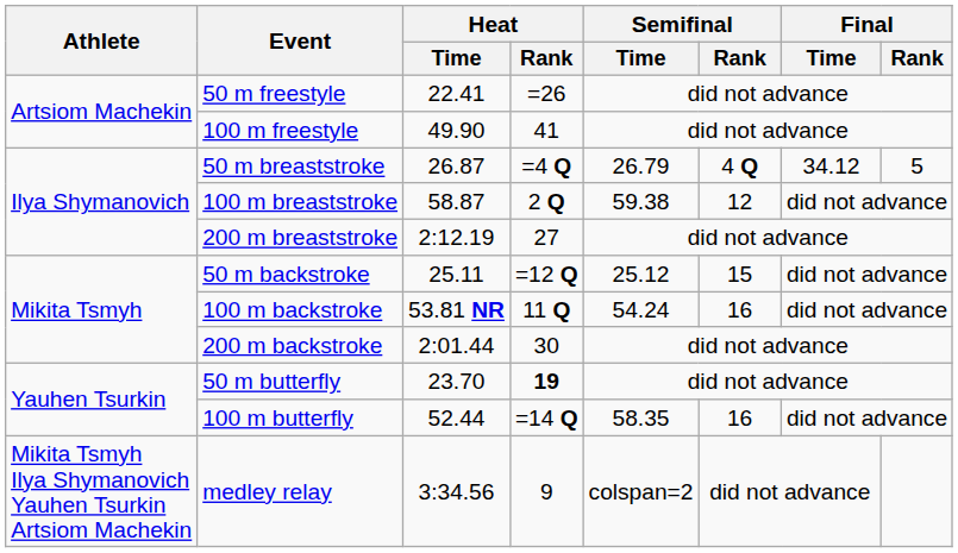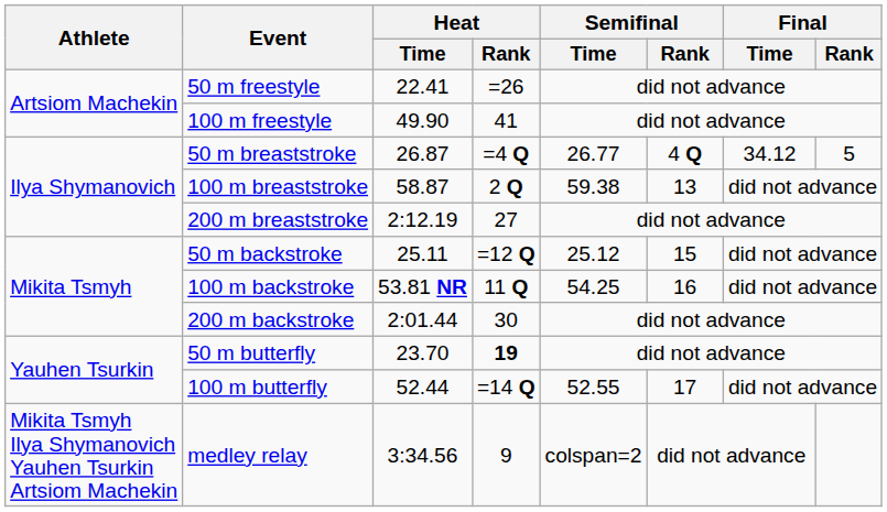50 m breaststroke | Semifinal / Time: 26.79 -> 26.77
100 m breaststroke | Semifinal / Rank: 12 -> 13
100 m backstroke | Semifinal / Time: 54.24 -> 54.25
100 m butterfly | Semifinal / Time: 58.35 -> 52.55
100 m butterfly | Semifinal / Rank: 16 -> 17
